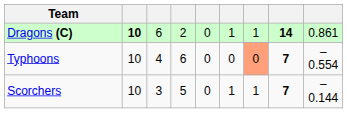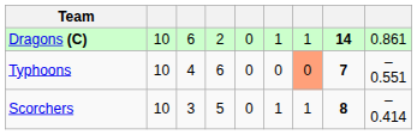Dragons (C) | column 2: bold -> normal
Typhoons | column 9: –0.554 -> –0.551
Scorchers | column 8: 7 -> 8
Scorchers | column 9: –0.144 -> –0.414
